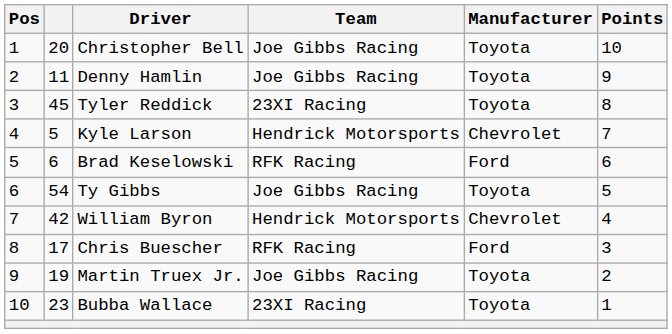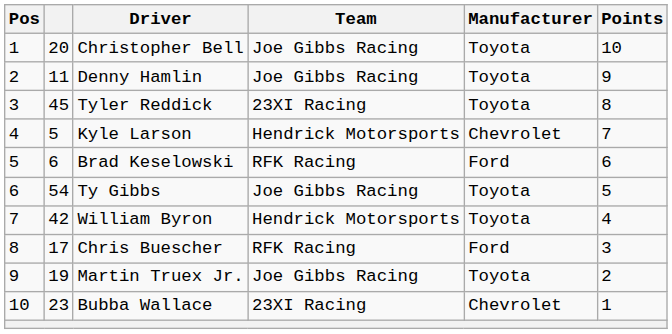William Byron | Manufacturer: Chevrolet -> Toyota
Bubba Wallace | Manufacturer: Toyota -> Chevrolet
